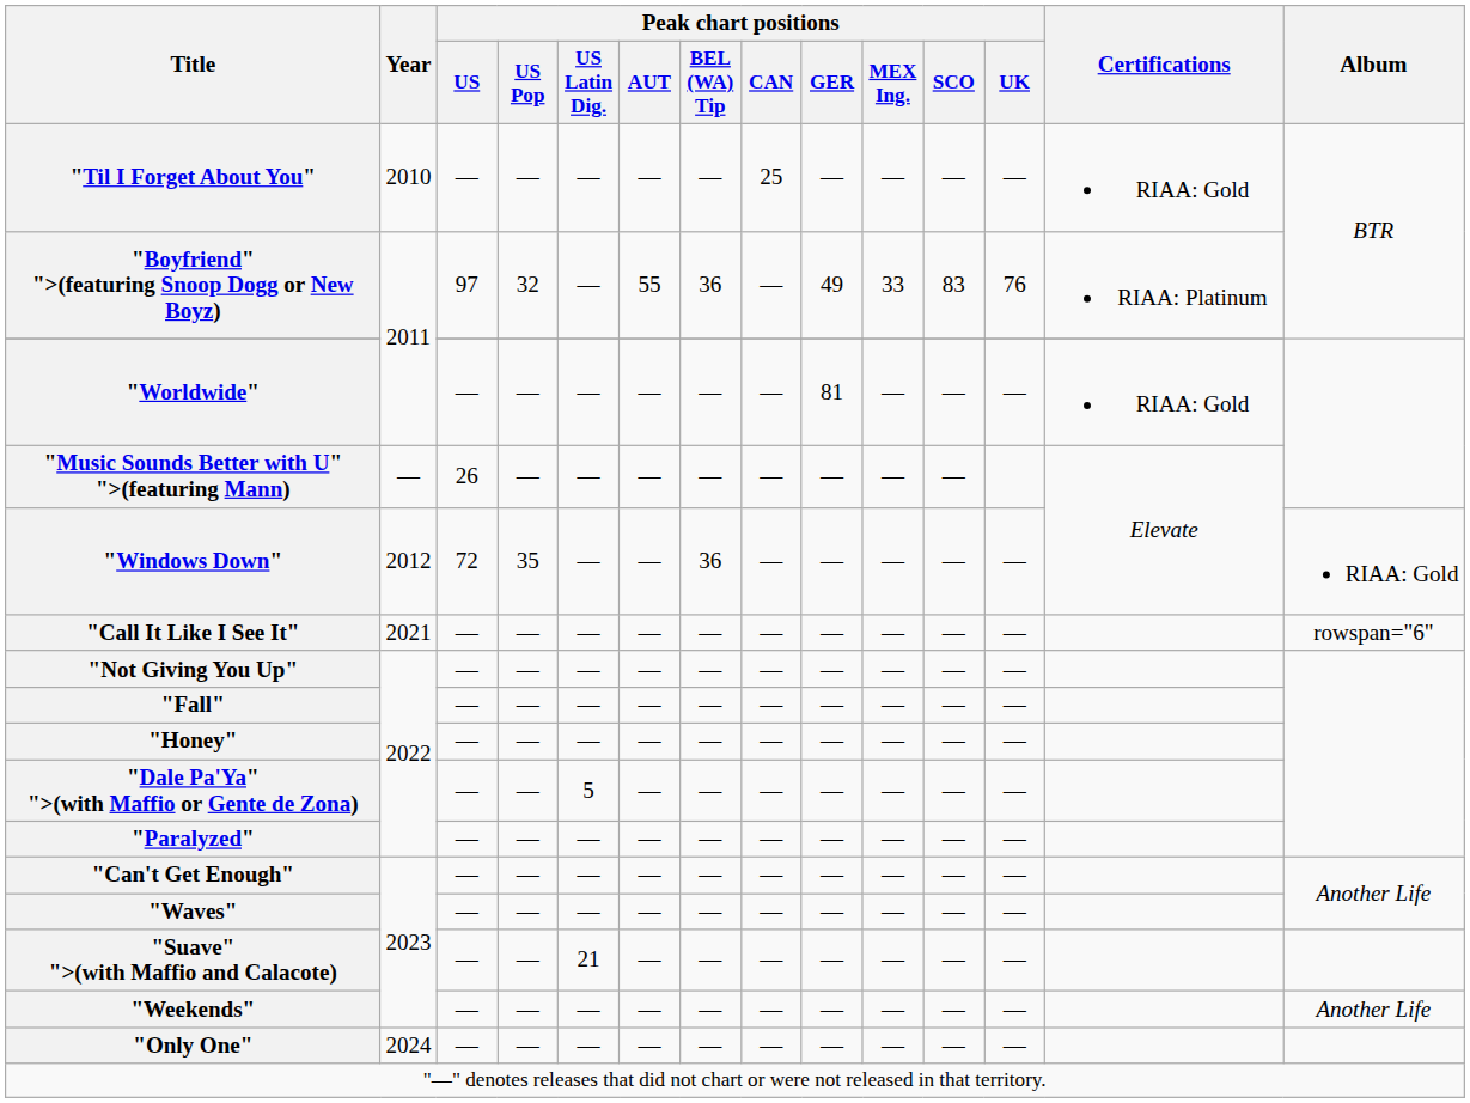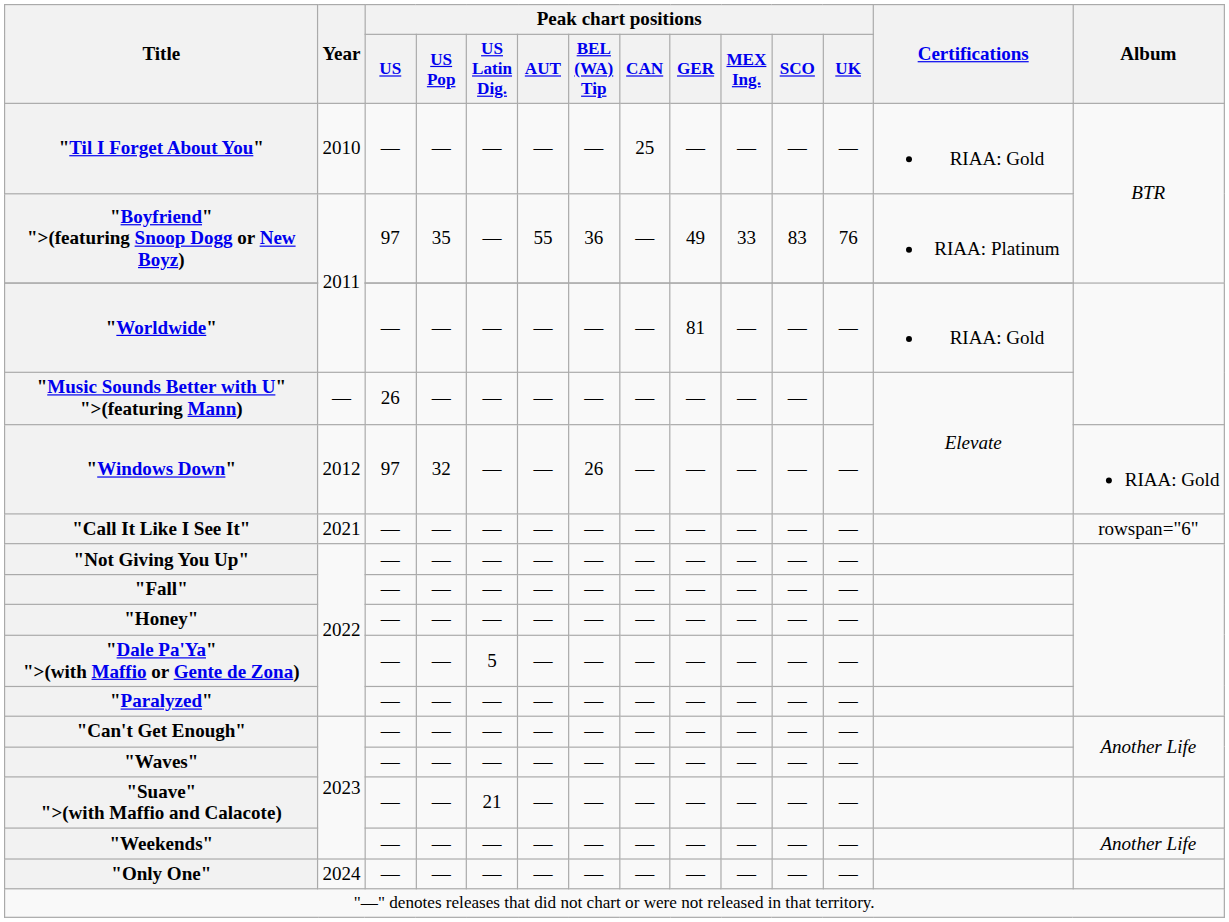"Boyfriend" ">(featuring Snoop Dogg or New Boyz) | Peak chart positions / US Pop: 32 -> 35
"Windows Down" | Peak chart positions / US: 72 -> 97
"Windows Down" | Peak chart positions / US Pop: 35 -> 32
"Windows Down" | Peak chart positions / BEL (WA) Tip: 36 -> 26
